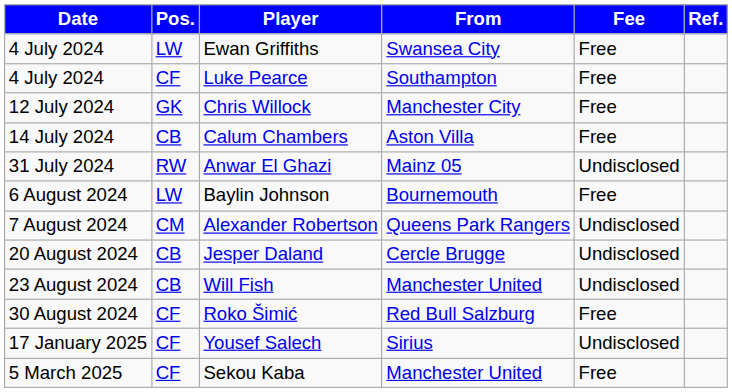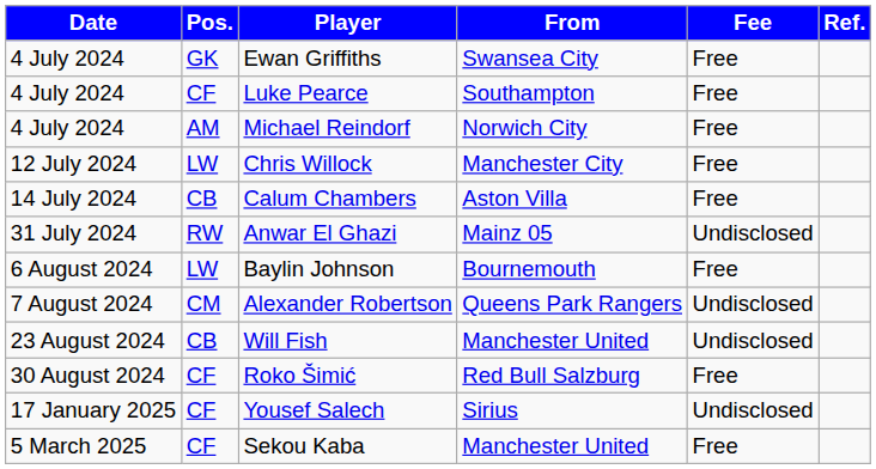Ewan Griffiths | Pos.: LW -> GK
+ row: 4 July 2024 | AM | Michael Reindorf | Norwich City | Free
Chris Willock | Pos.: GK -> LW
- row: 20 August 2024 | CB | Jesper Daland | Cercle Brugge | Undisclosed
